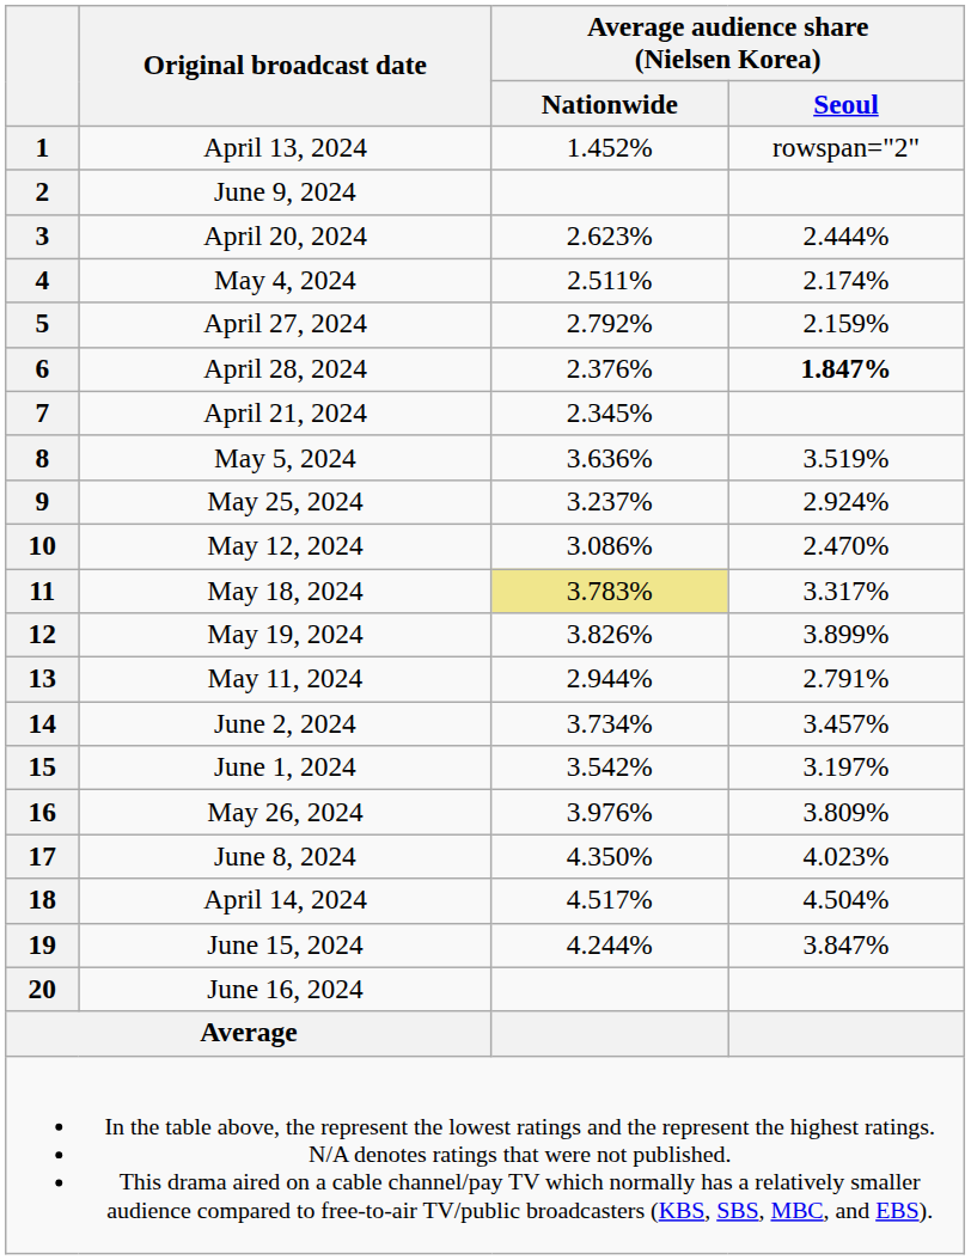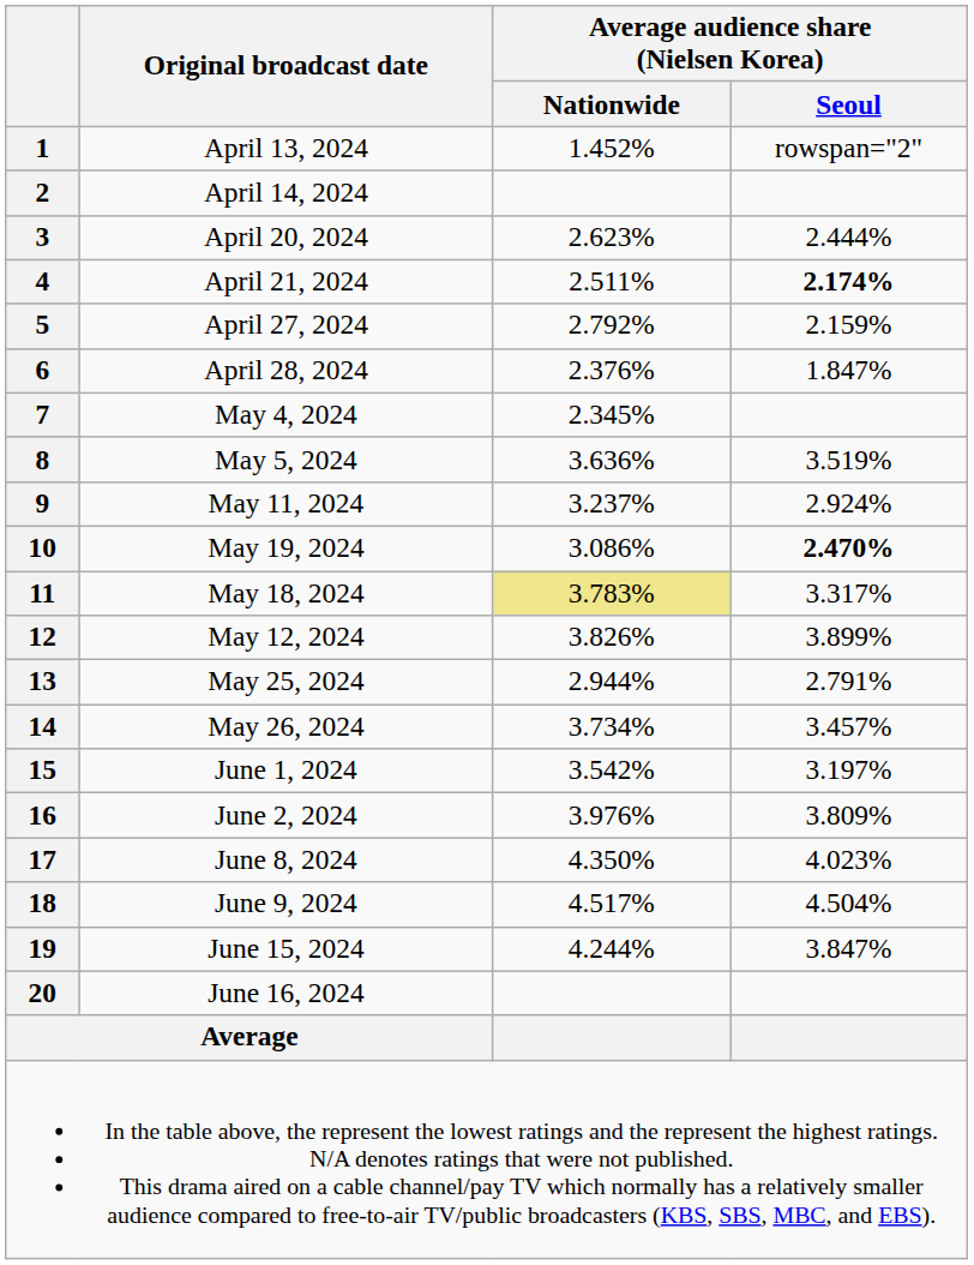2 | Original broadcast date: June 9, 2024 -> April 14, 2024
4 | Original broadcast date: May 4, 2024 -> April 21, 2024
4 | Average audience share (Nielsen Korea) / Seoul: normal -> bold
6 | Average audience share (Nielsen Korea) / Seoul: bold -> normal
7 | Original broadcast date: April 21, 2024 -> May 4, 2024
9 | Original broadcast date: May 25, 2024 -> May 11, 2024
10 | Original broadcast date: May 12, 2024 -> May 19, 2024
10 | Average audience share (Nielsen Korea) / Seoul: normal -> bold
12 | Original broadcast date: May 19, 2024 -> May 12, 2024
13 | Original broadcast date: May 11, 2024 -> May 25, 2024
14 | Original broadcast date: June 2, 2024 -> May 26, 2024
16 | Original broadcast date: May 26, 2024 -> June 2, 2024
18 | Original broadcast date: April 14, 2024 -> June 9, 2024
